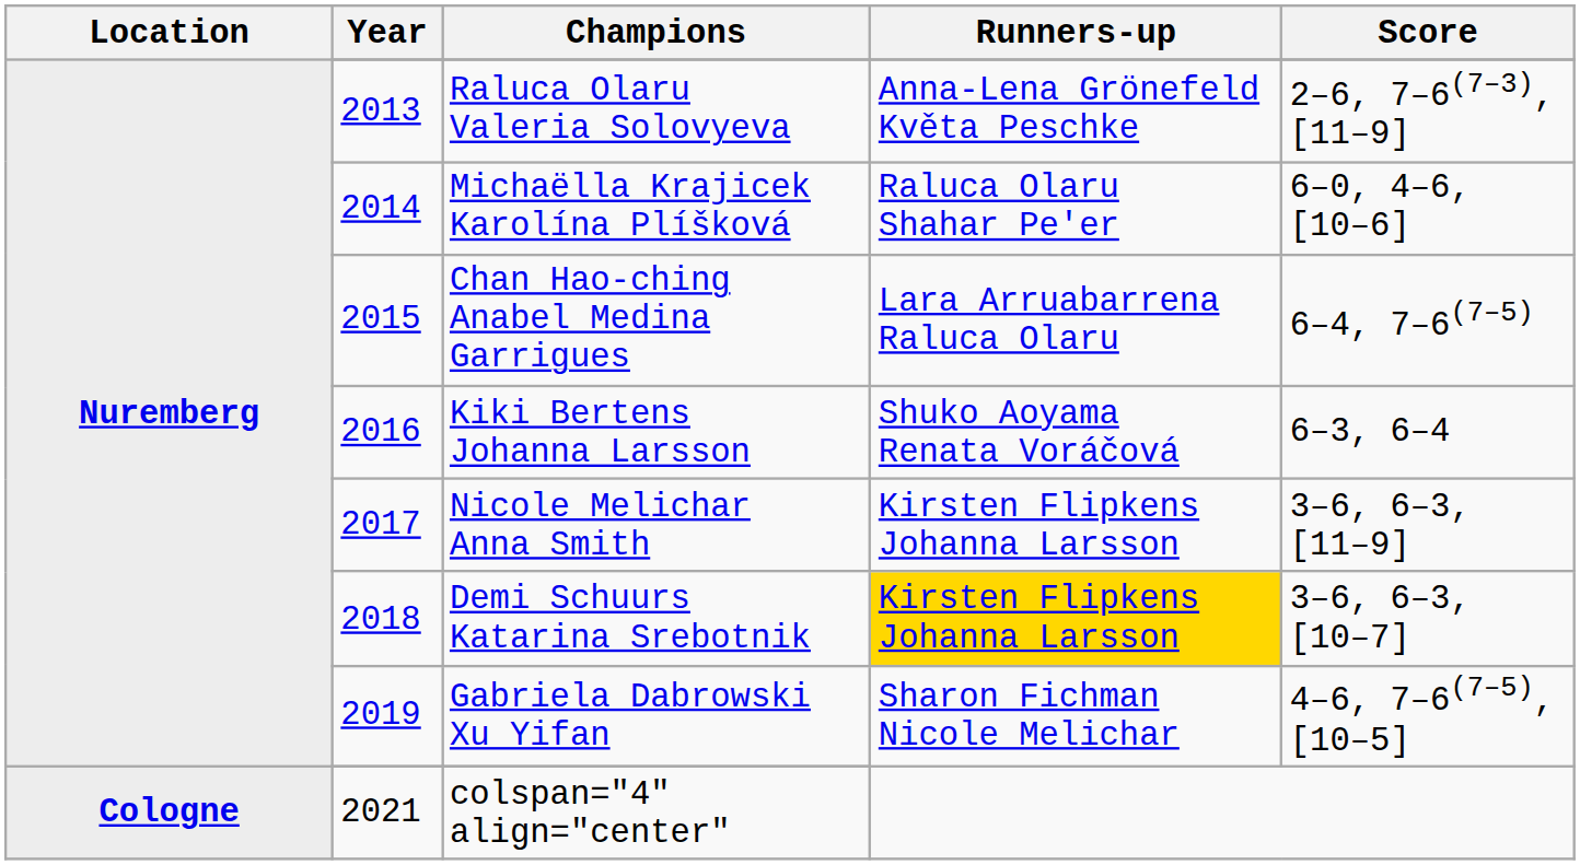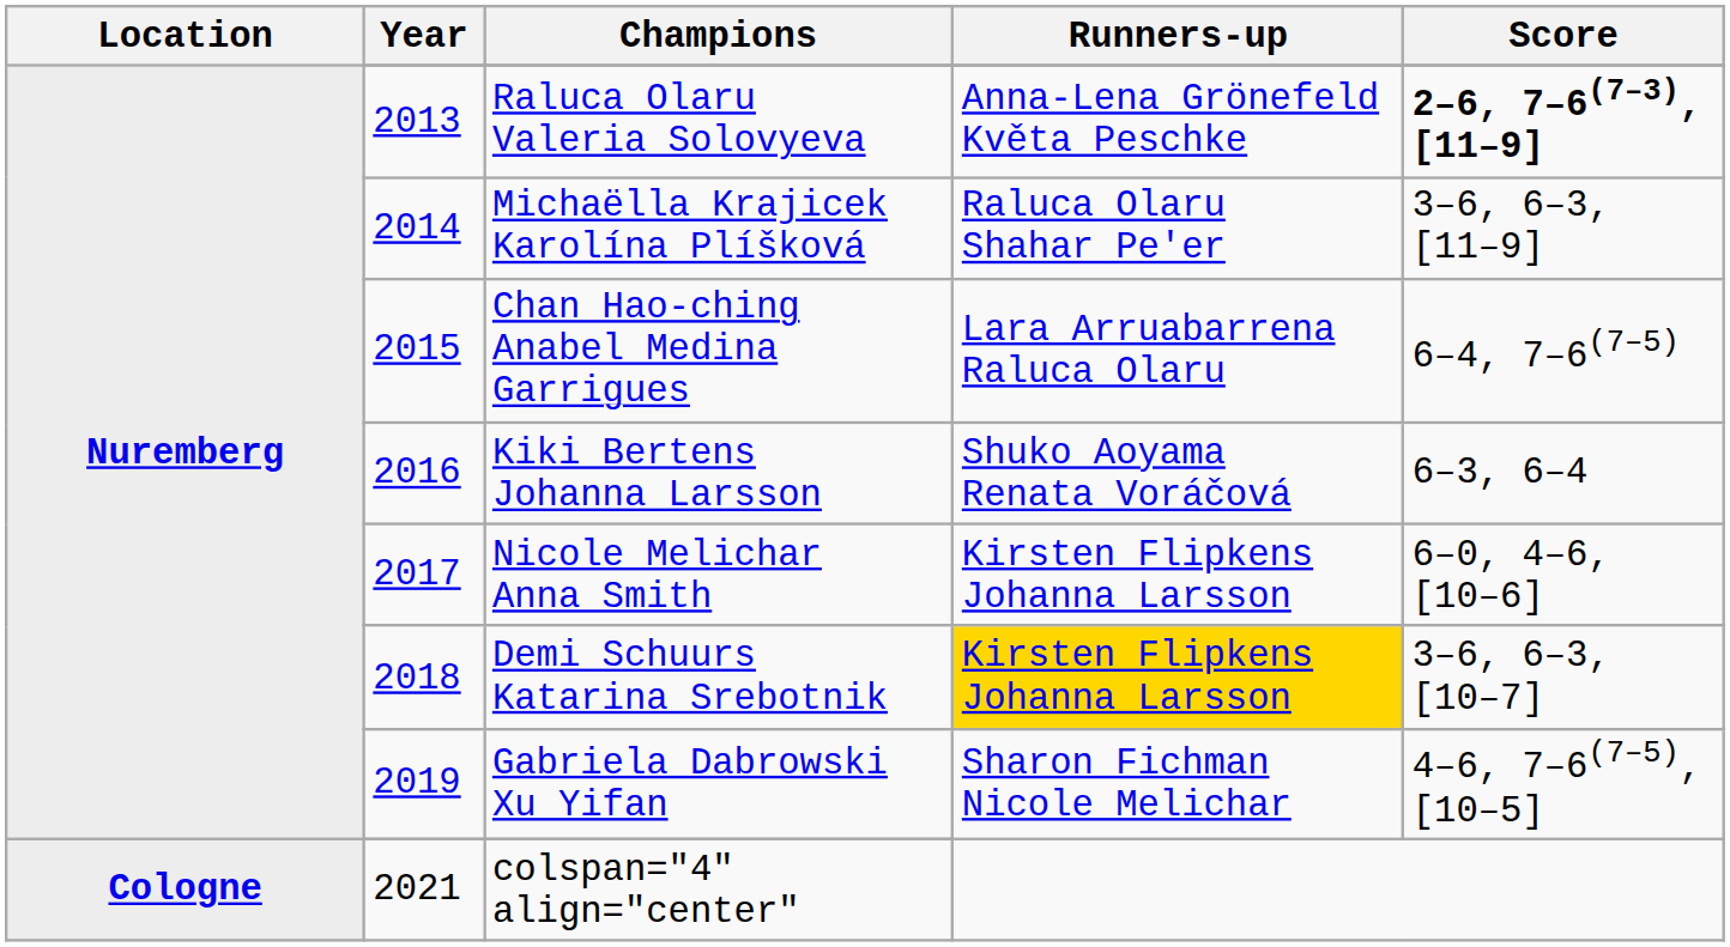Raluca Olaru Valeria Solovyeva | Score: normal -> bold
Michaëlla Krajicek Karolína Plíšková | Score: 6–0, 4–6, [10–6] -> 3–6, 6–3, [11–9]
Nicole Melichar Anna Smith | Score: 3–6, 6–3, [11–9] -> 6–0, 4–6, [10–6]
